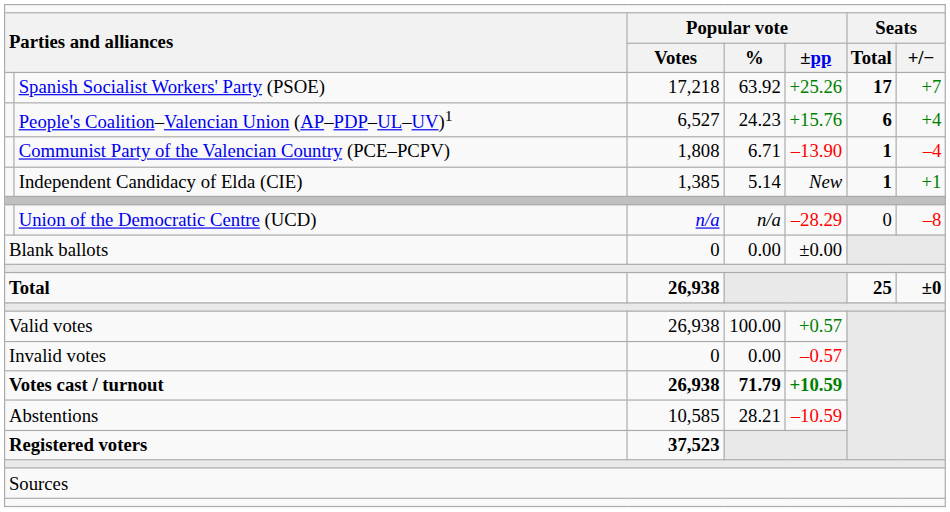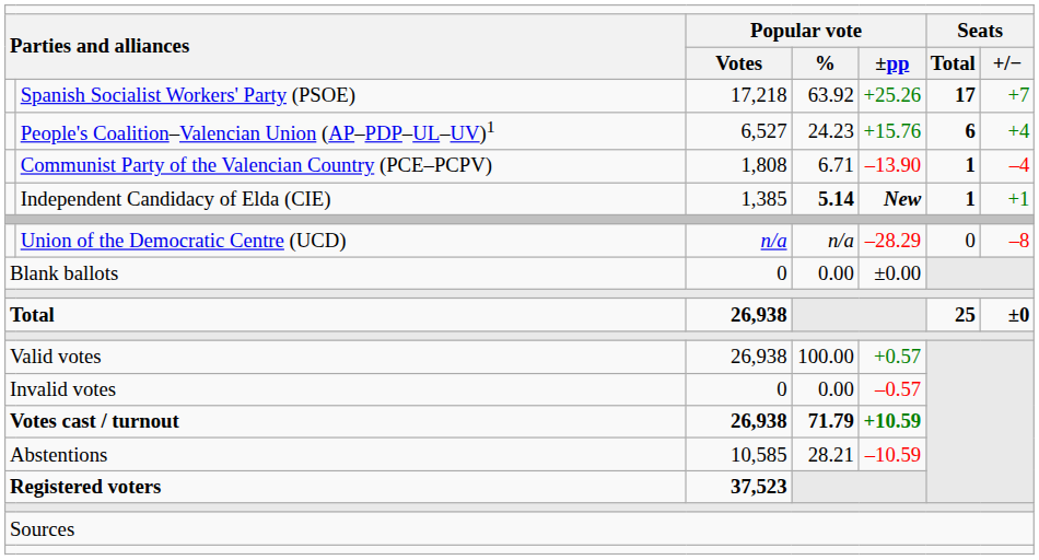Independent Candidacy of Elda (CIE) | column 4: normal -> bold
Independent Candidacy of Elda (CIE) | column 5: normal -> bold
